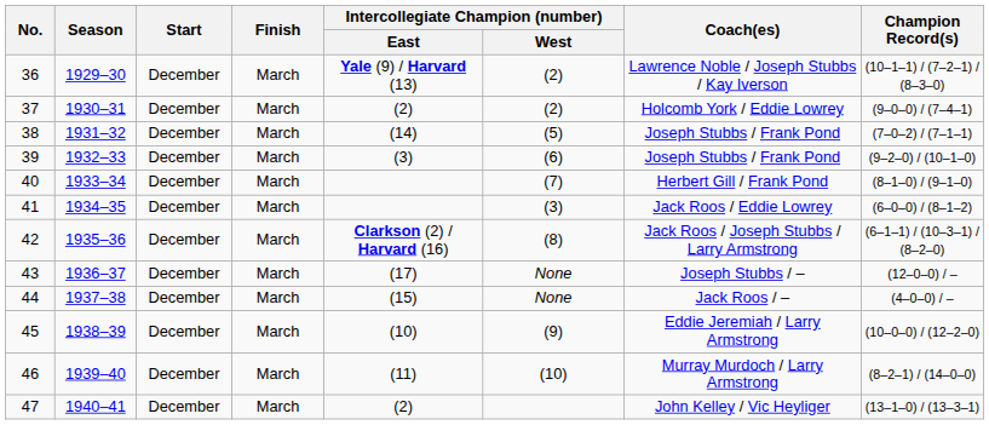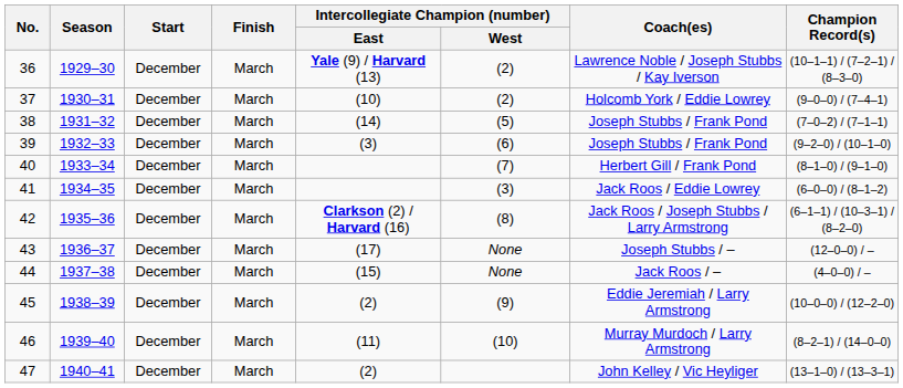37 | Intercollegiate Champion (number) / East: (2) -> (10)
45 | Intercollegiate Champion (number) / East: (10) -> (2)
